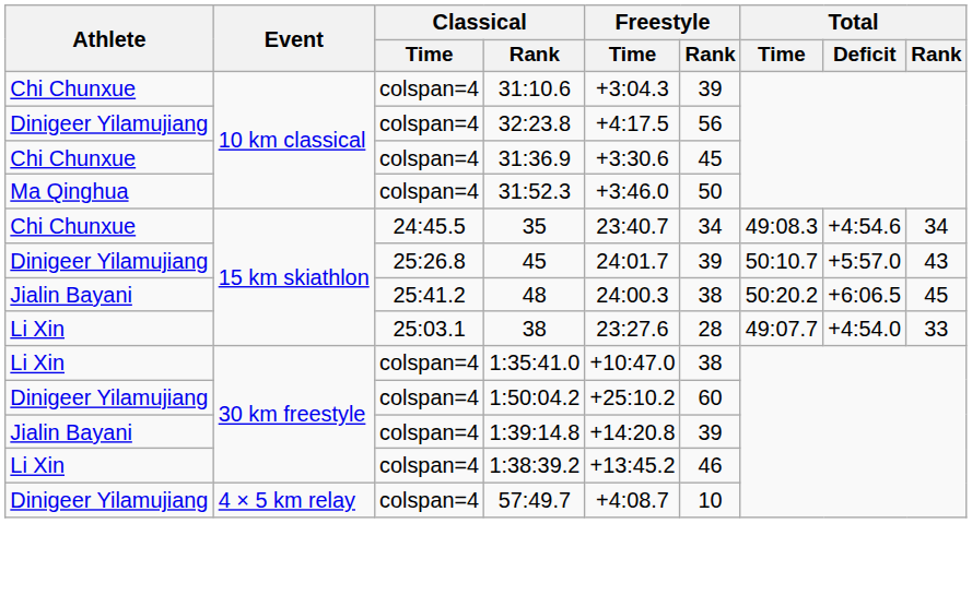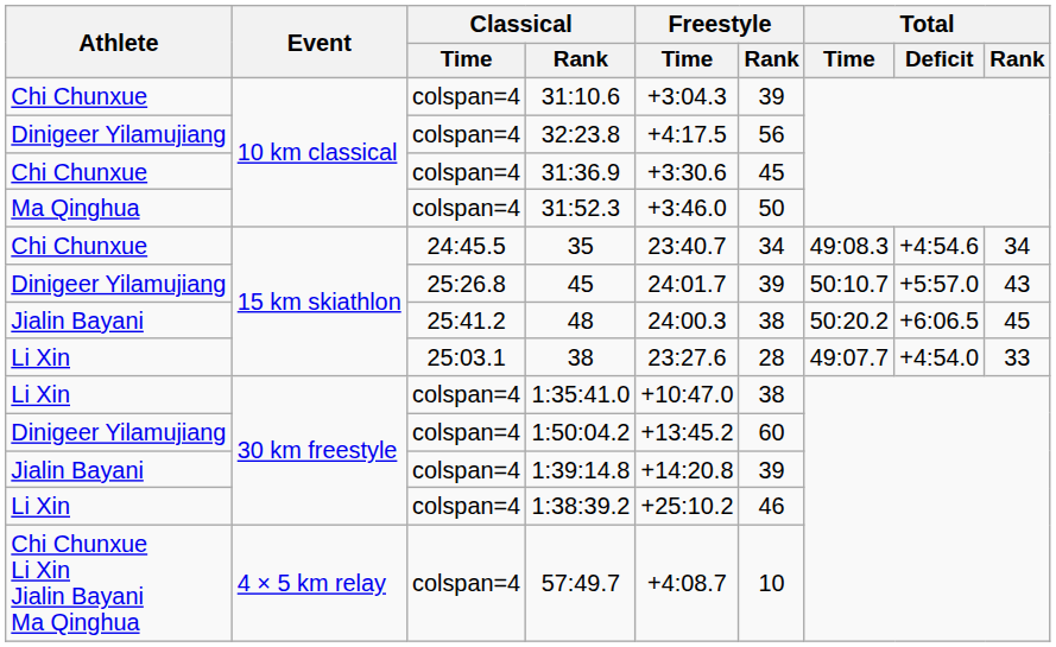1:50:04.2 | Freestyle / Time: +25:10.2 -> +13:45.2
1:38:39.2 | Freestyle / Time: +13:45.2 -> +25:10.2
57:49.7 | Athlete: Dinigeer Yilamujiang -> Chi Chunxue Li Xin Jialin Bayani Ma Qinghua
